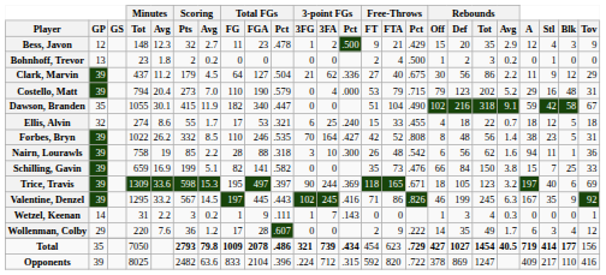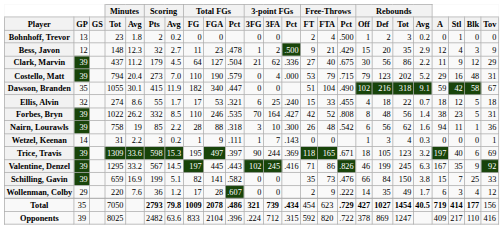rows swapped: Bess, Javon <-> Bohnhoff, Trevor
rows swapped: Schilling, Gavin <-> Wetzel, Keenan
